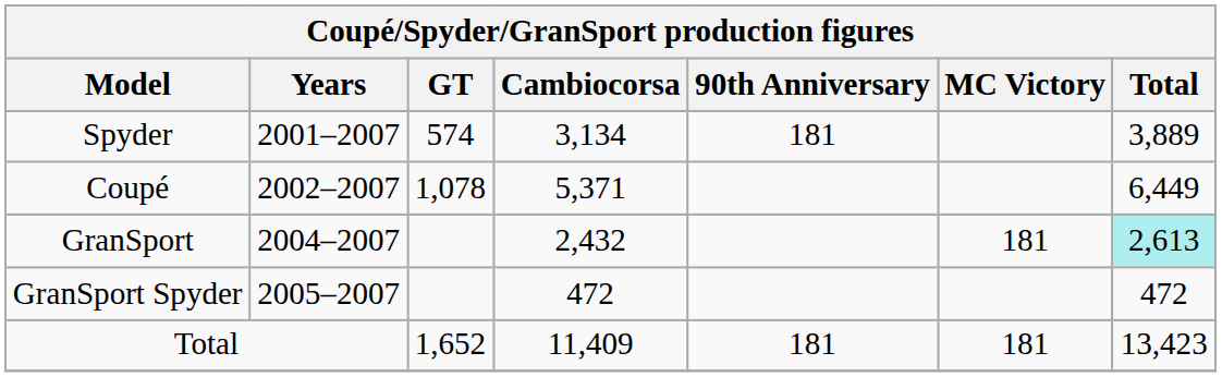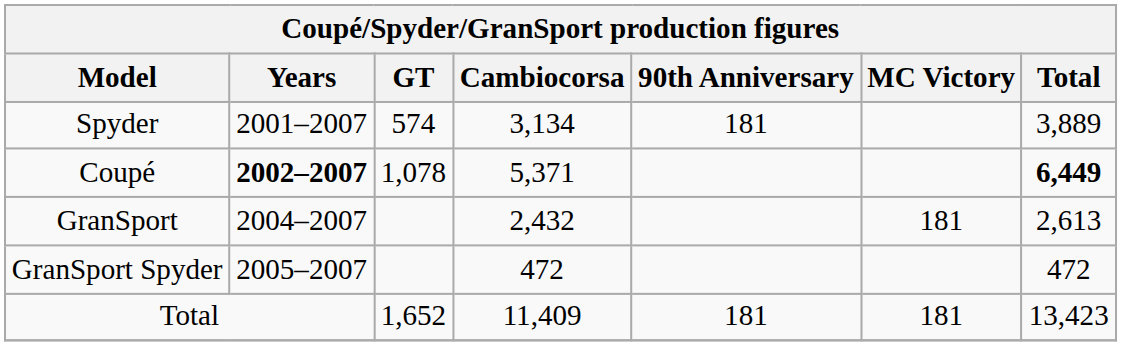Coupé | Years: normal -> bold
Coupé | Total: normal -> bold
GranSport | Total: paleturquoise background -> no background
